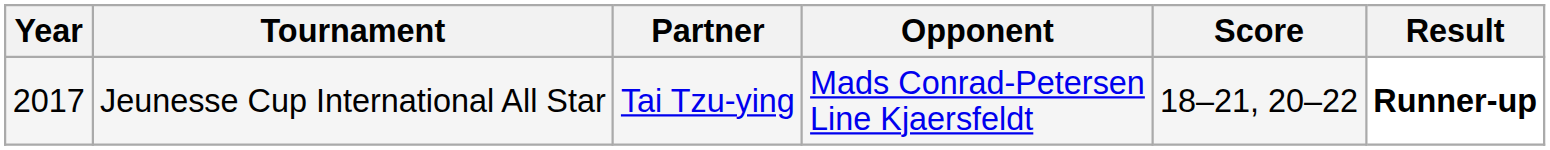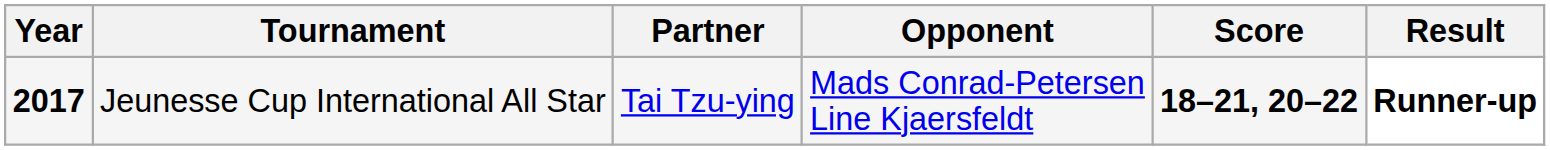row 2 | Year: normal -> bold
row 2 | Score: normal -> bold
